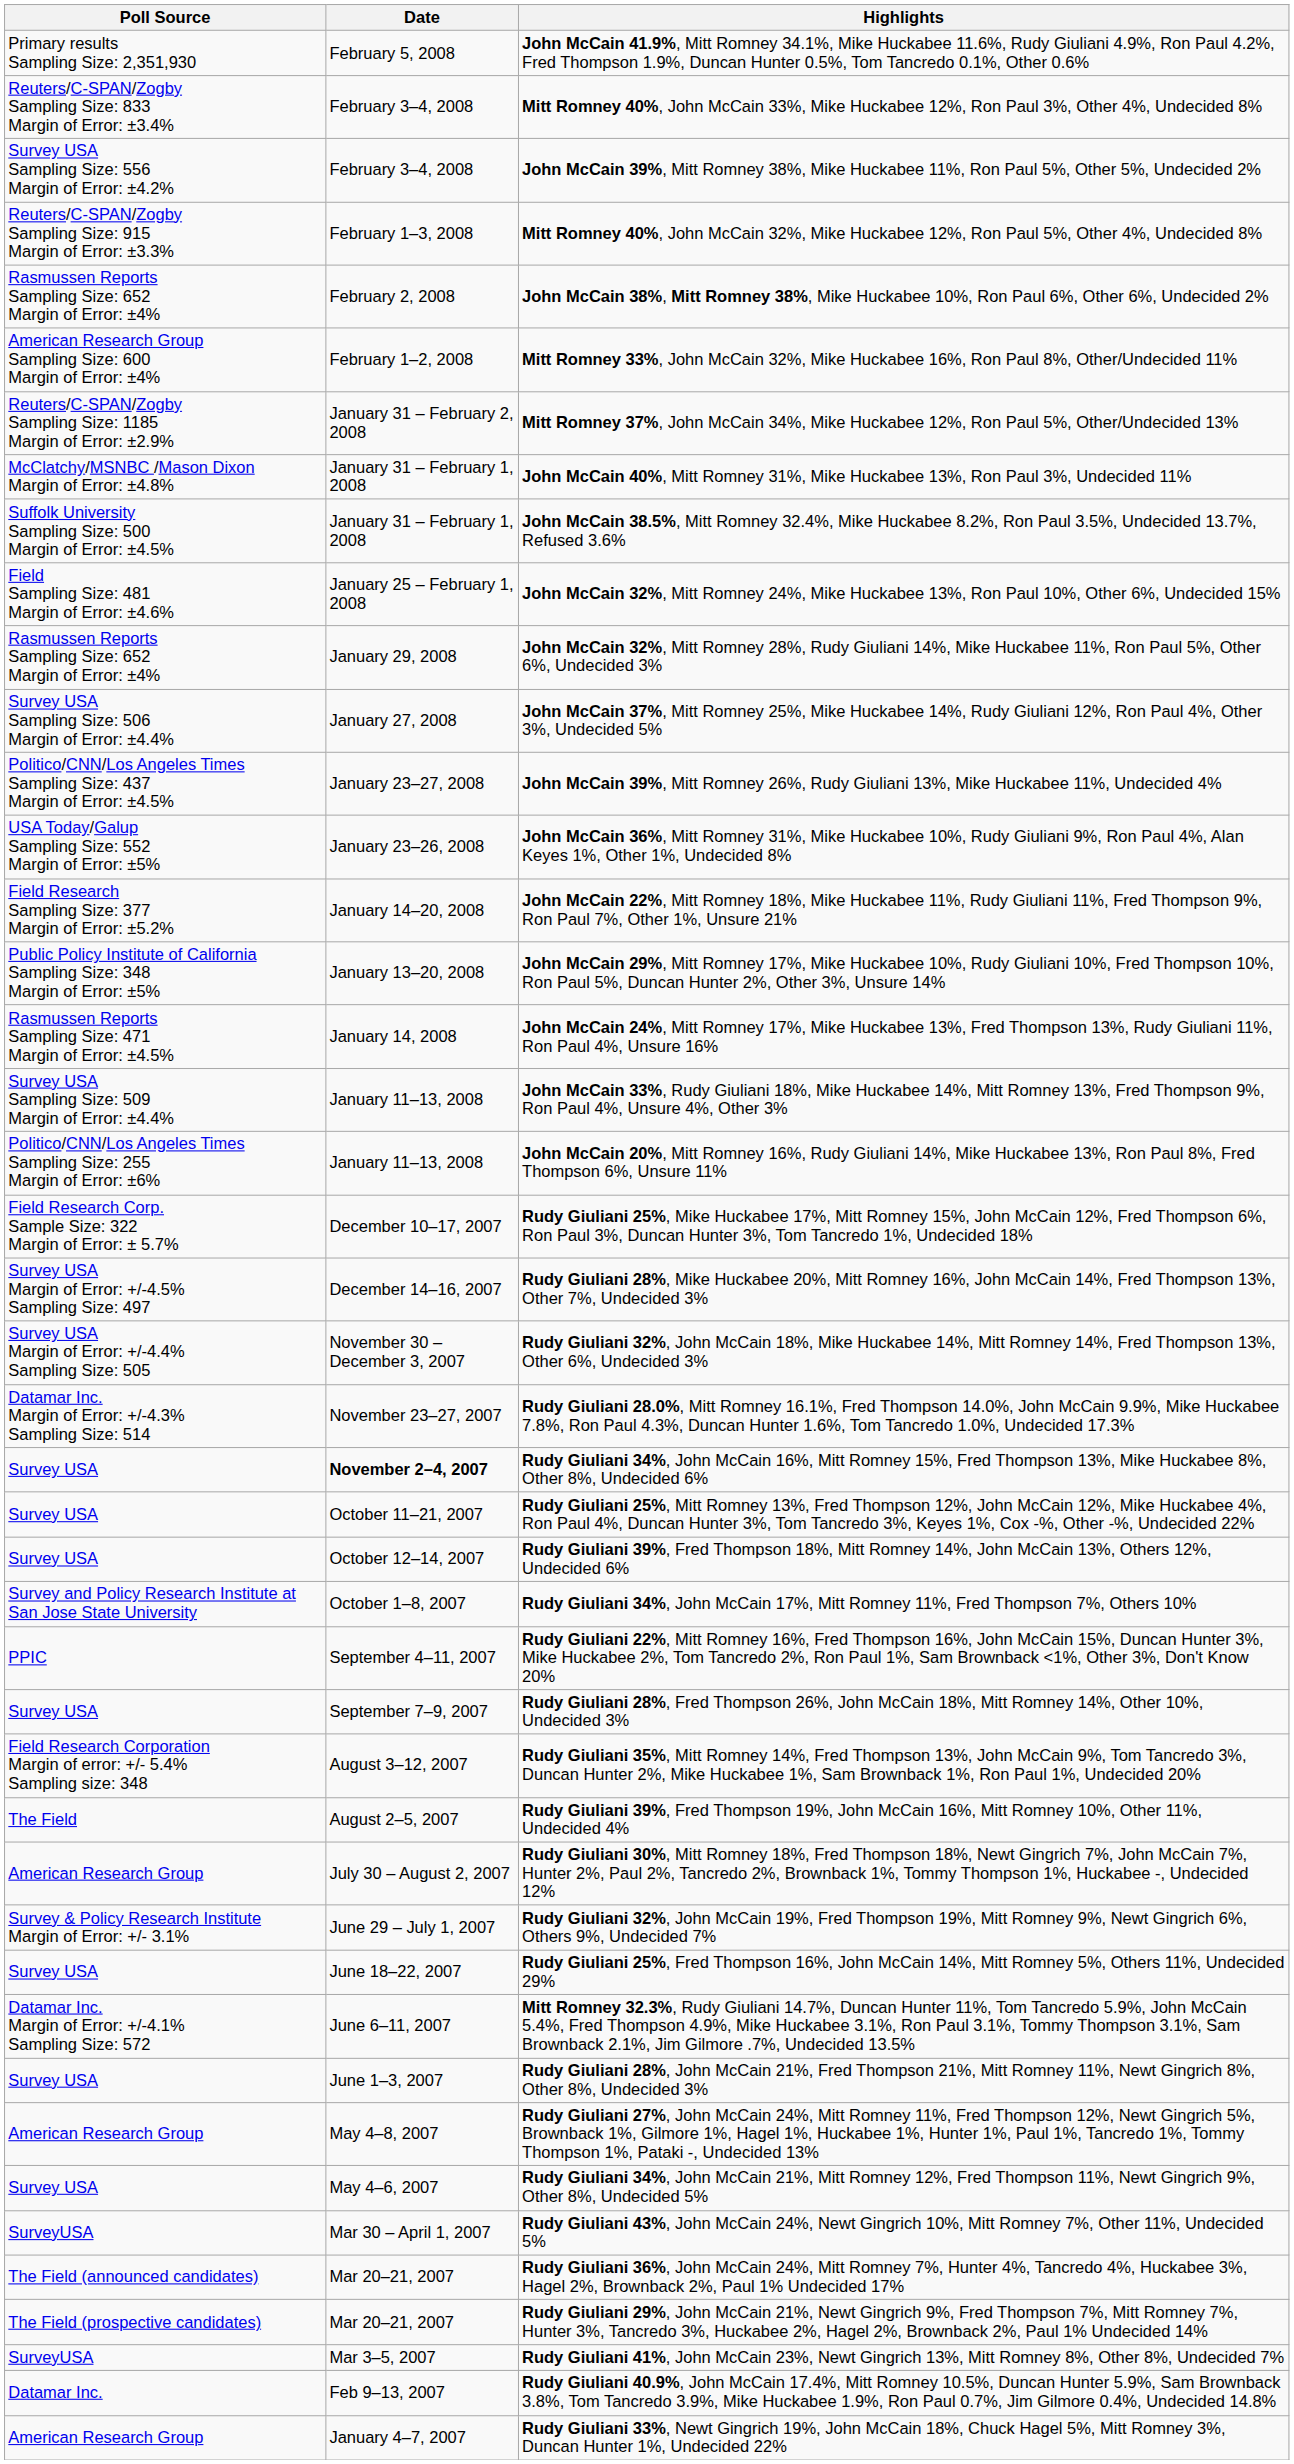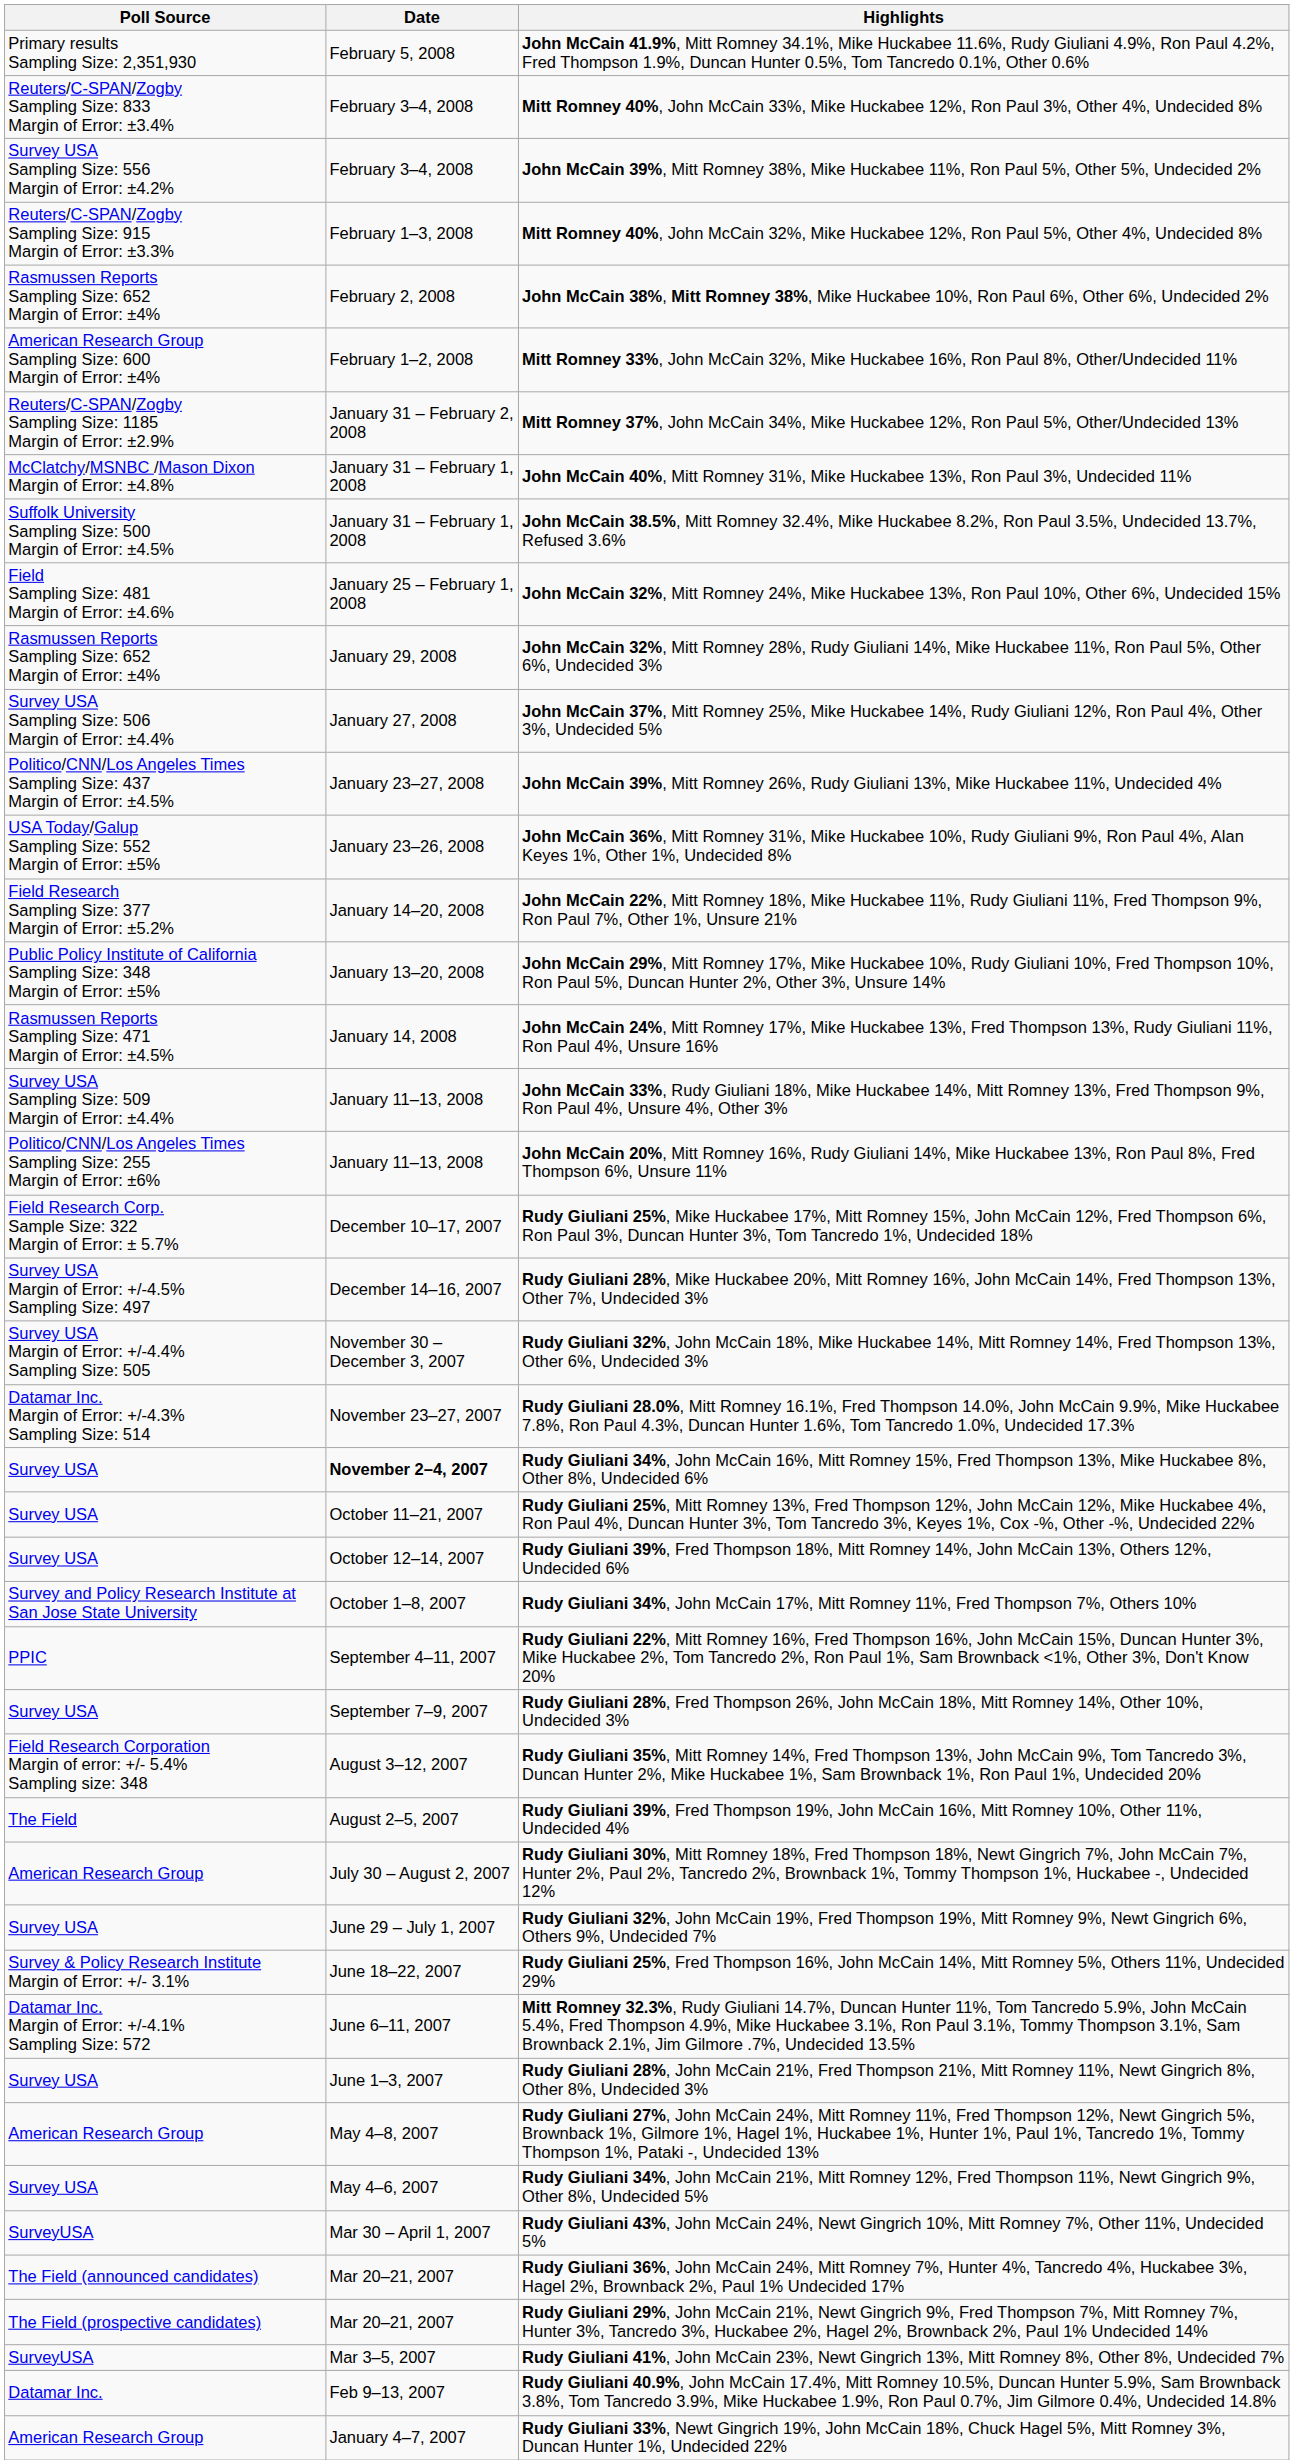row 34 | Poll Source: Survey & Policy Research Institute Margin of Error: +/- 3.1% -> Survey USA
row 35 | Poll Source: Survey USA -> Survey & Policy Research Institute Margin of Error: +/- 3.1%
